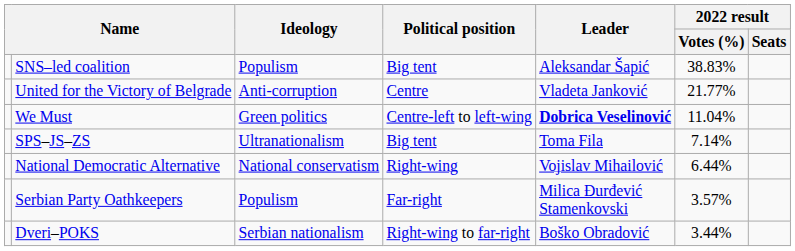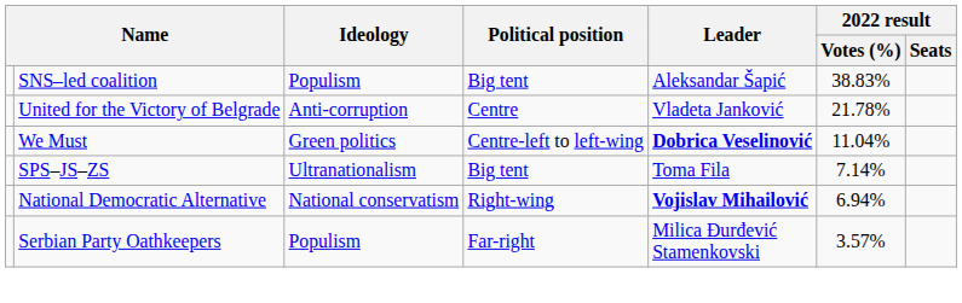United for the Victory of Belgrade | 2022 result / Votes (%): 21.77% -> 21.78%
National Democratic Alternative | Leader: normal -> bold
National Democratic Alternative | 2022 result / Votes (%): 6.44% -> 6.94%
- row: Dveri–POKS | Serbian nationalism | Right-wing to far-right | Boško Obradović | 3.44%
